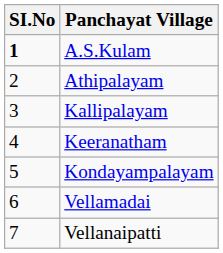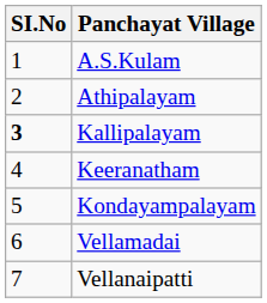A.S.Kulam | SI.No: bold -> normal
Kallipalayam | SI.No: normal -> bold
